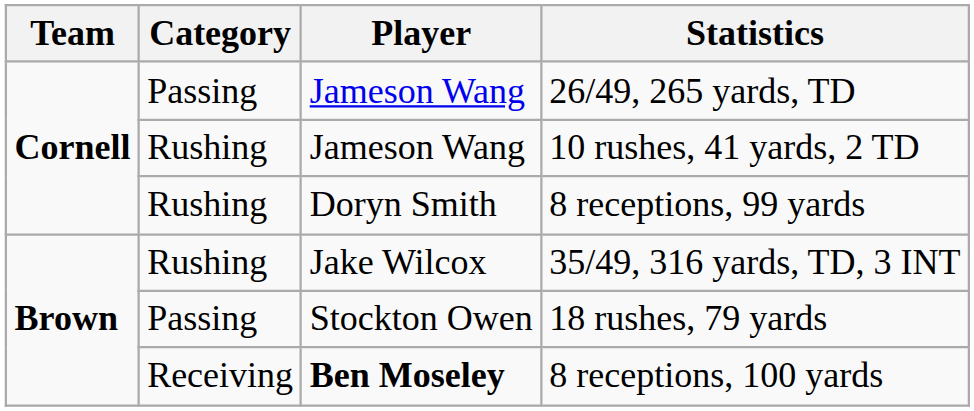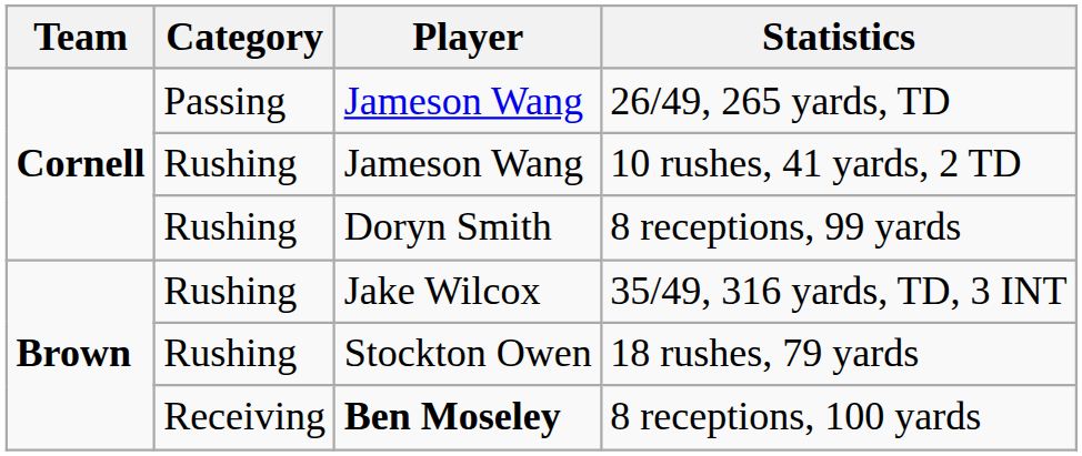18 rushes, 79 yards | Category: Passing -> Rushing
